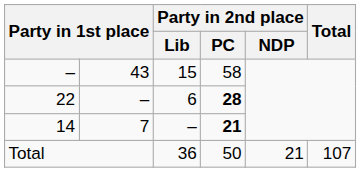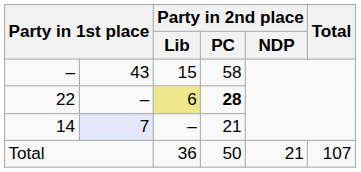22 | Party in 2nd place / Lib: no background -> khaki background
14 | column 2: no background -> lavender background
14 | Party in 2nd place / PC: bold -> normal
